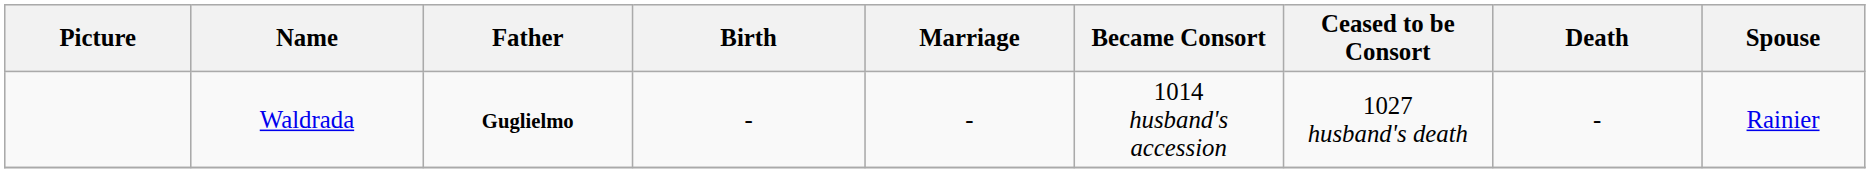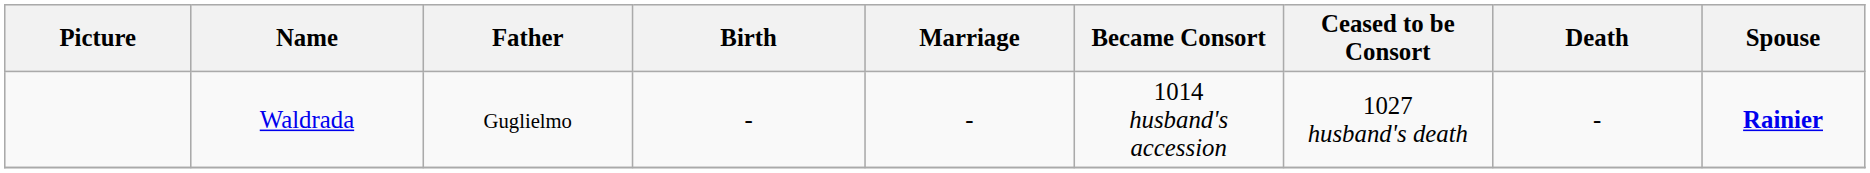Waldrada | Father: bold -> normal
Waldrada | Spouse: normal -> bold
